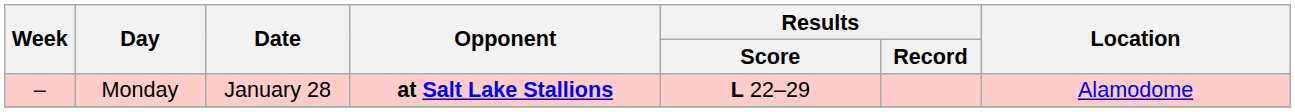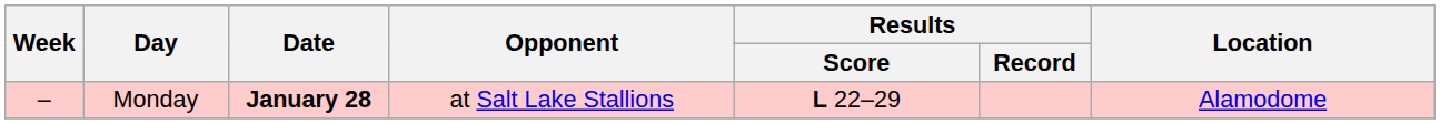Monday | Date: normal -> bold
Monday | Opponent: bold -> normal
